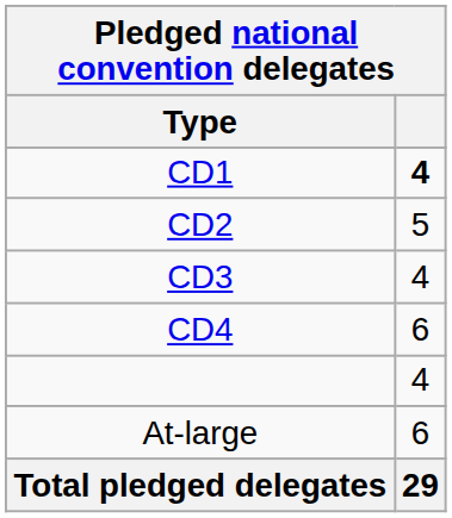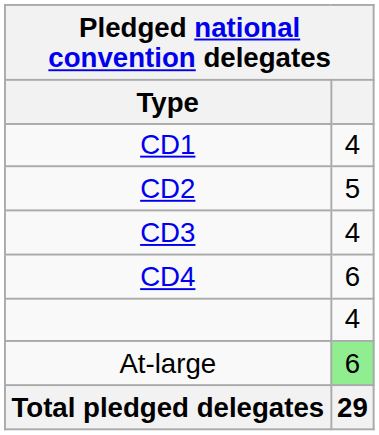CD1 | column 2: bold -> normal
At-large | column 2: no background -> lightgreen background
